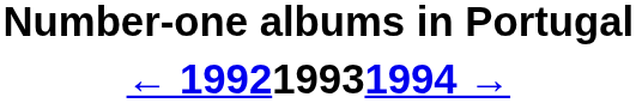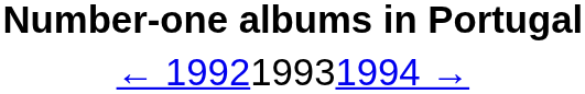row 2 | column 1: bold -> normal
